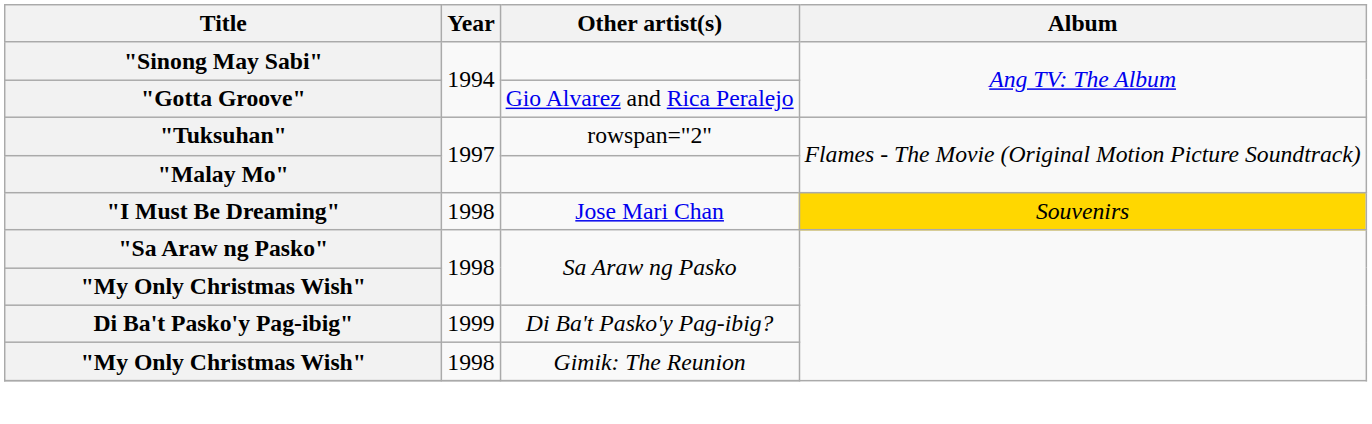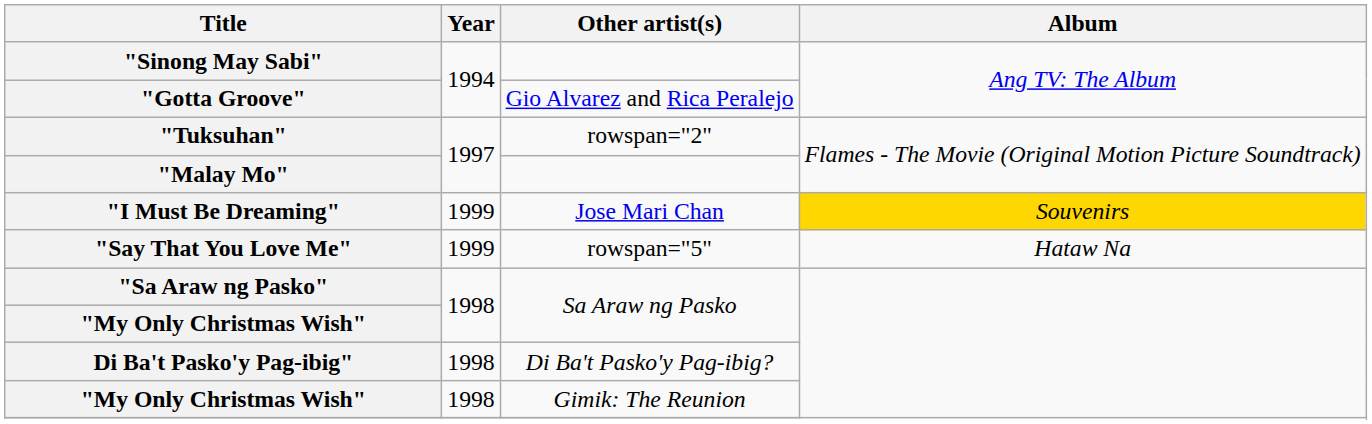"I Must Be Dreaming" | Year: 1998 -> 1999
+ row: "Say That You Love Me" | 1999 | rowspan="5" | Hataw Na
Di Ba't Pasko'y Pag-ibig" | Year: 1999 -> 1998
